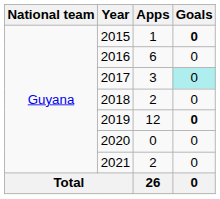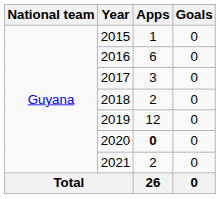2015 | Goals: bold -> normal
2017 | Goals: paleturquoise background -> no background
2019 | Goals: bold -> normal
2020 | Apps: normal -> bold
